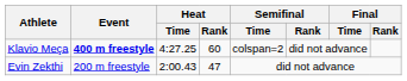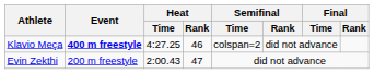Klavio Meça | Heat / Rank: 60 -> 46
